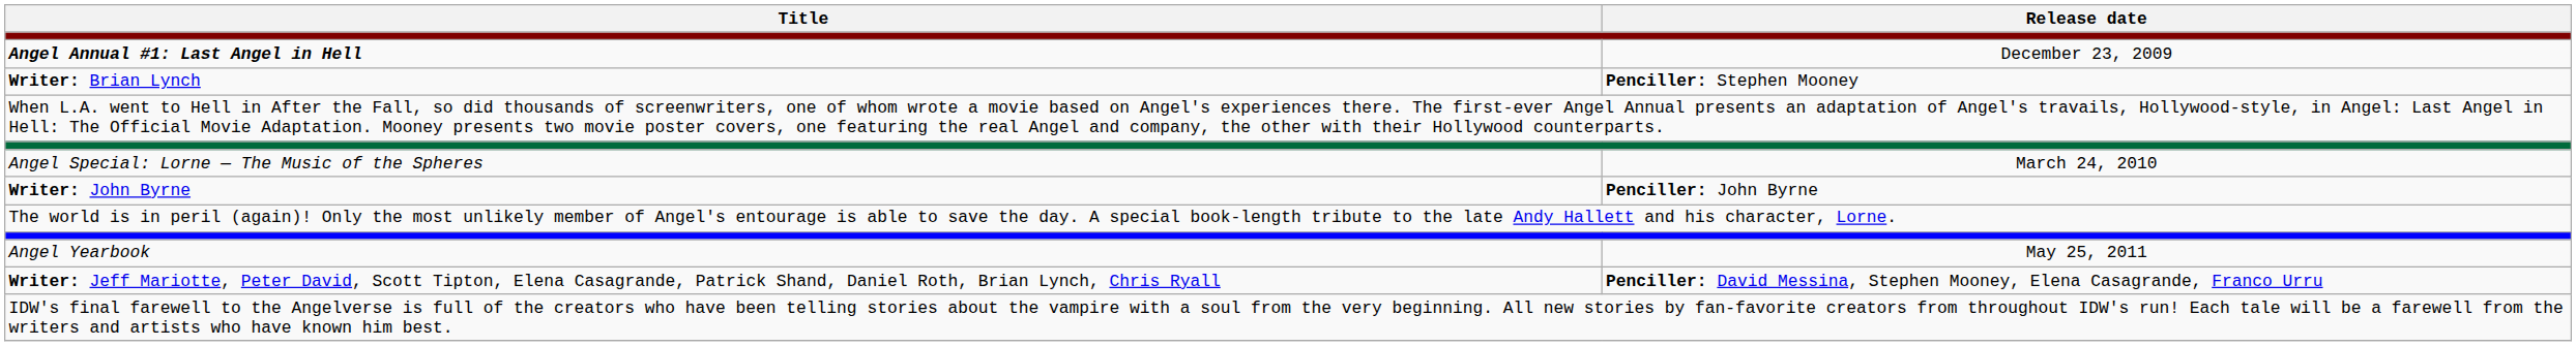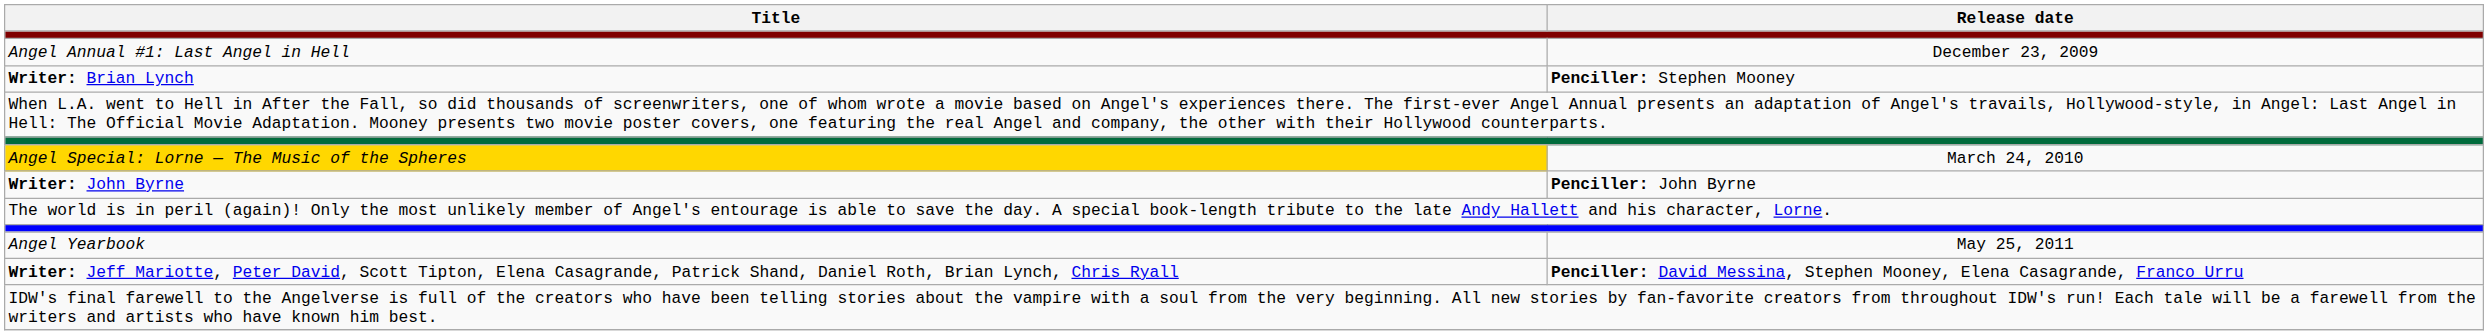Angel Annual #1: Last Angel in Hell | Title: bold -> normal
Angel Special: Lorne — The Music of the Spheres | Title: no background -> gold background
